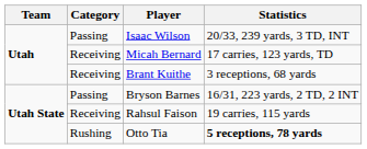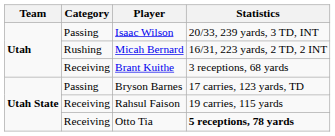Micah Bernard | Category: Receiving -> Rushing
Micah Bernard | Statistics: 17 carries, 123 yards, TD -> 16/31, 223 yards, 2 TD, 2 INT
Bryson Barnes | Statistics: 16/31, 223 yards, 2 TD, 2 INT -> 17 carries, 123 yards, TD
Otto Tia | Category: Rushing -> Receiving
